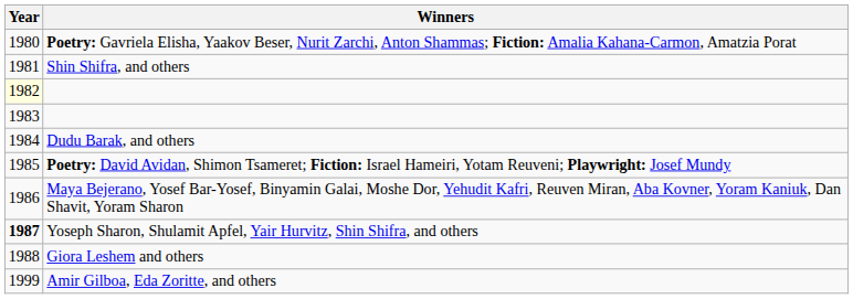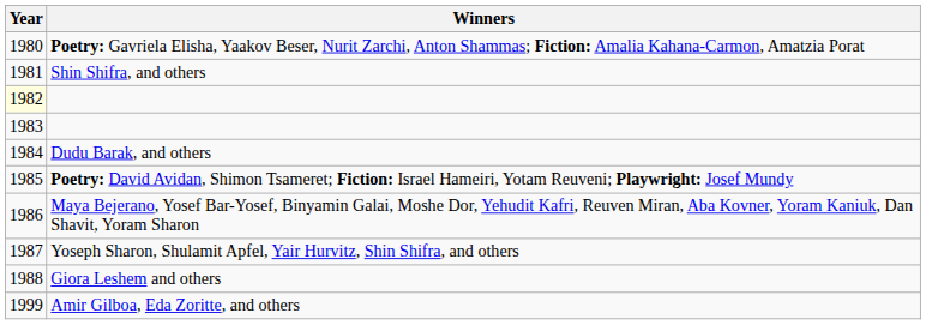row 9 | Year: bold -> normal
